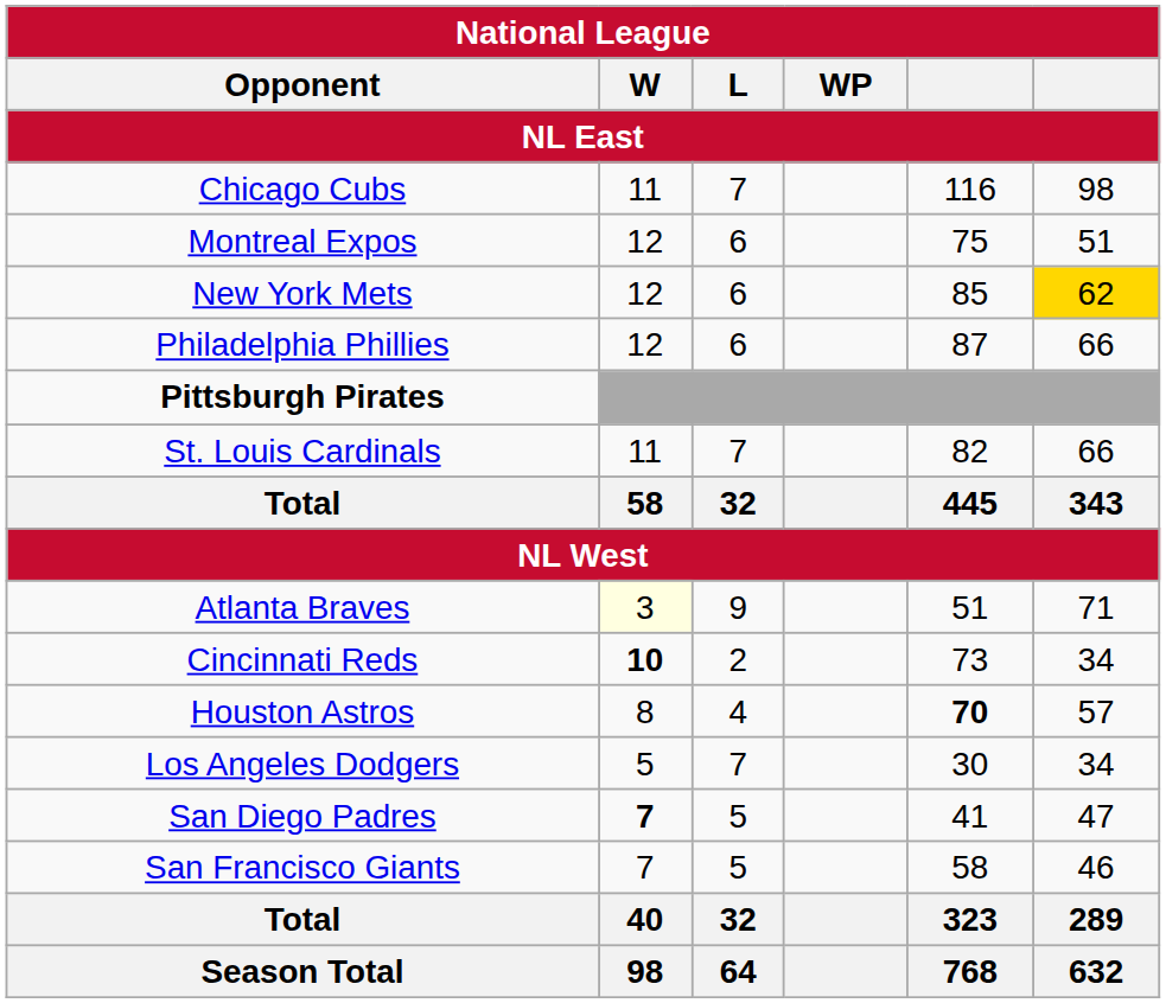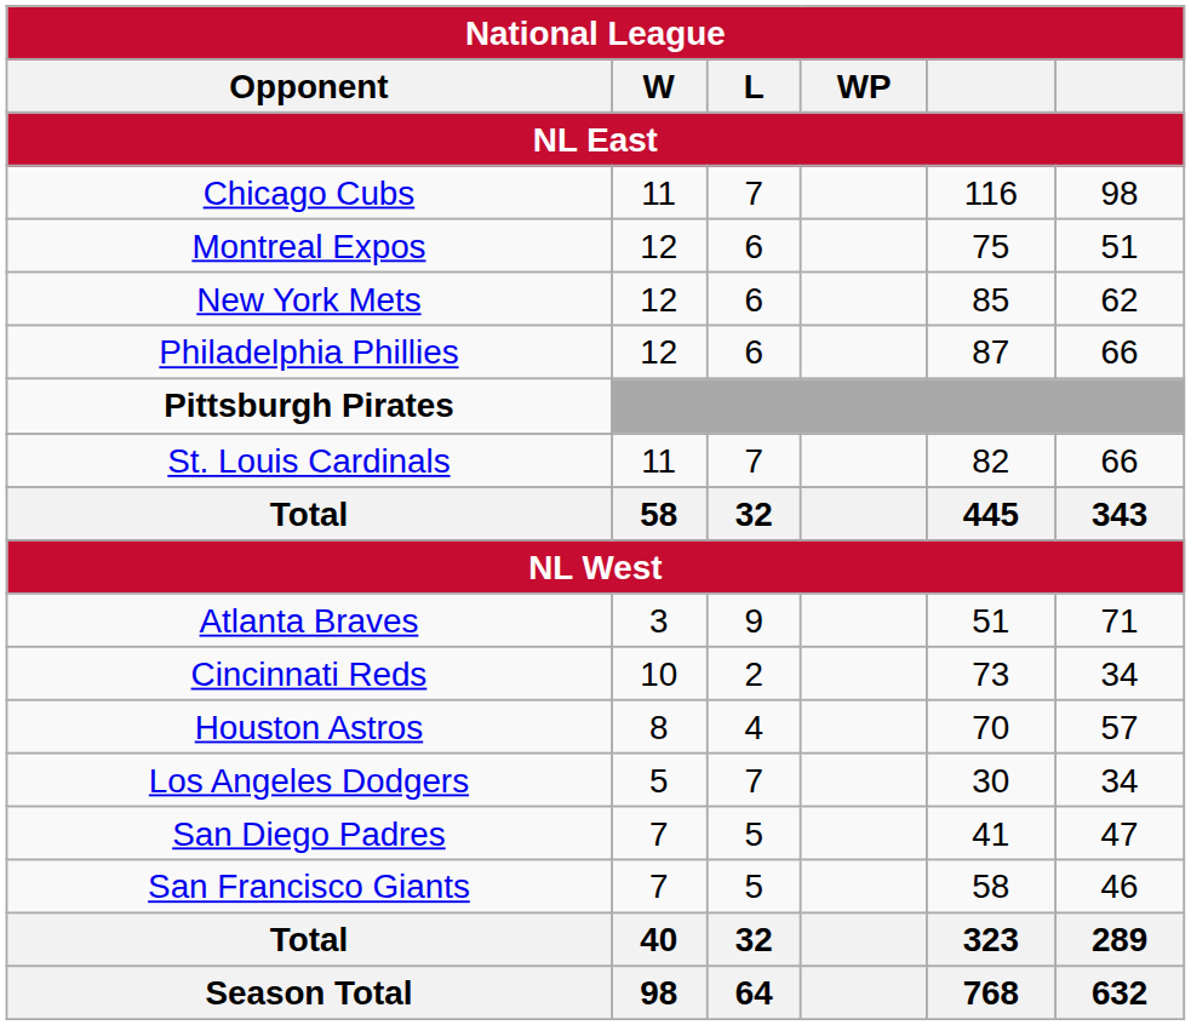New York Mets | column 6: gold background -> no background
Atlanta Braves | W: lightyellow background -> no background
Cincinnati Reds | W: bold -> normal
Houston Astros | column 5: bold -> normal
San Diego Padres | W: bold -> normal
